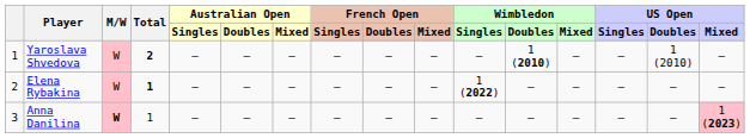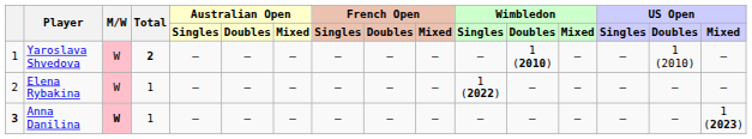Elena Rybakina | Total: bold -> normal
Anna Danilina | column 1: normal -> bold
Anna Danilina | US Open / Mixed: pink background -> no background
